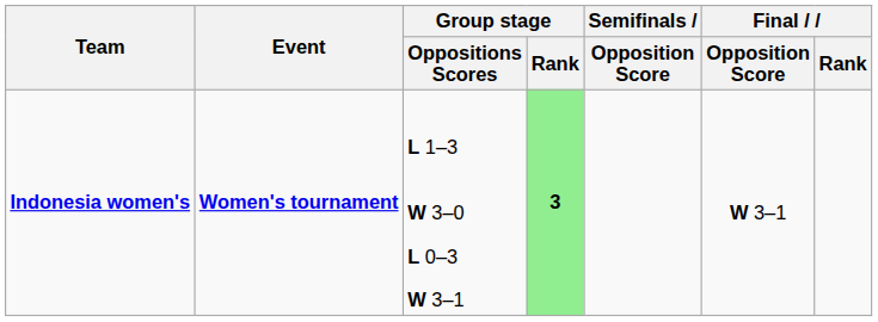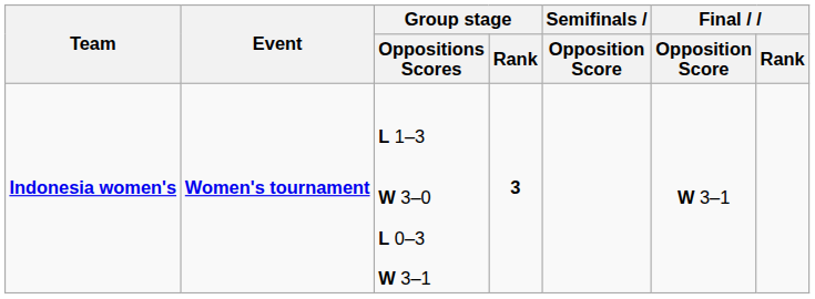Indonesia women's | Group stage / Rank: lightgreen background -> no background
